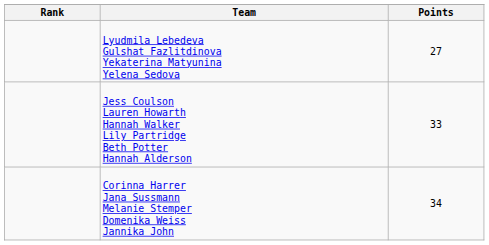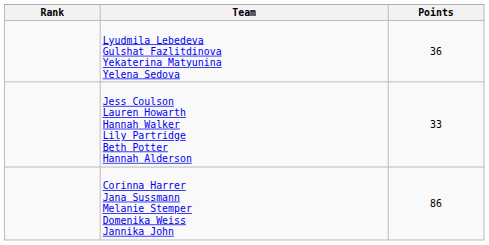row 2 | Points: 27 -> 36
row 4 | Points: 34 -> 86
